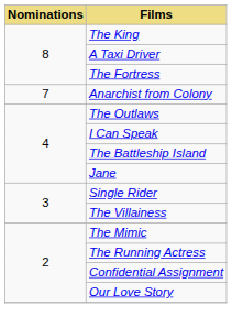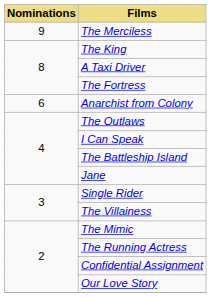+ row: 9 | The Merciless
Anarchist from Colony | Nominations: 7 -> 6
